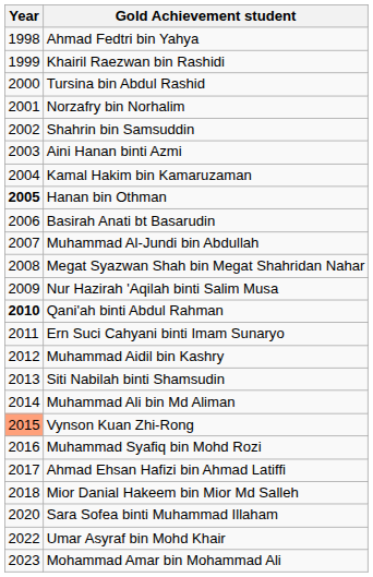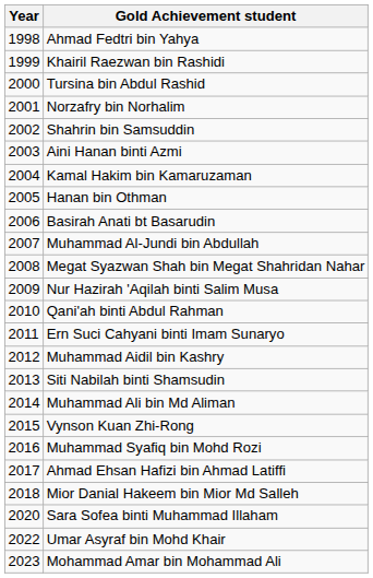Hanan bin Othman | Year: bold -> normal
Qani'ah binti Abdul Rahman | Year: bold -> normal
Vynson Kuan Zhi-Rong | Year: lightsalmon background -> no background
